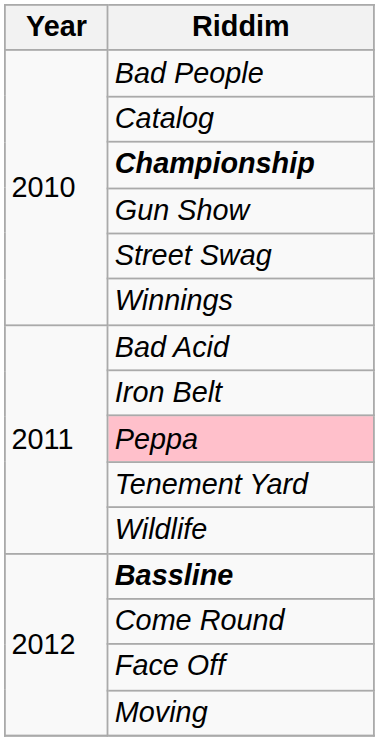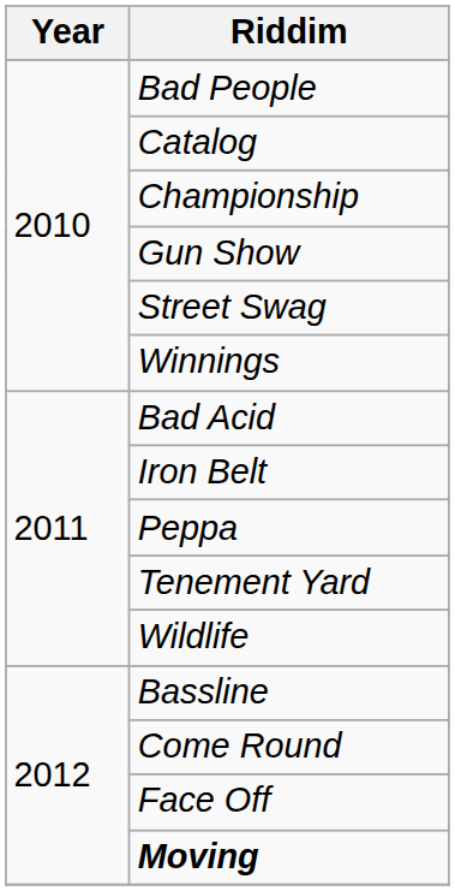Championship | Riddim: bold -> normal
Peppa | Riddim: pink background -> no background
Bassline | Riddim: bold -> normal
Moving | Riddim: normal -> bold
